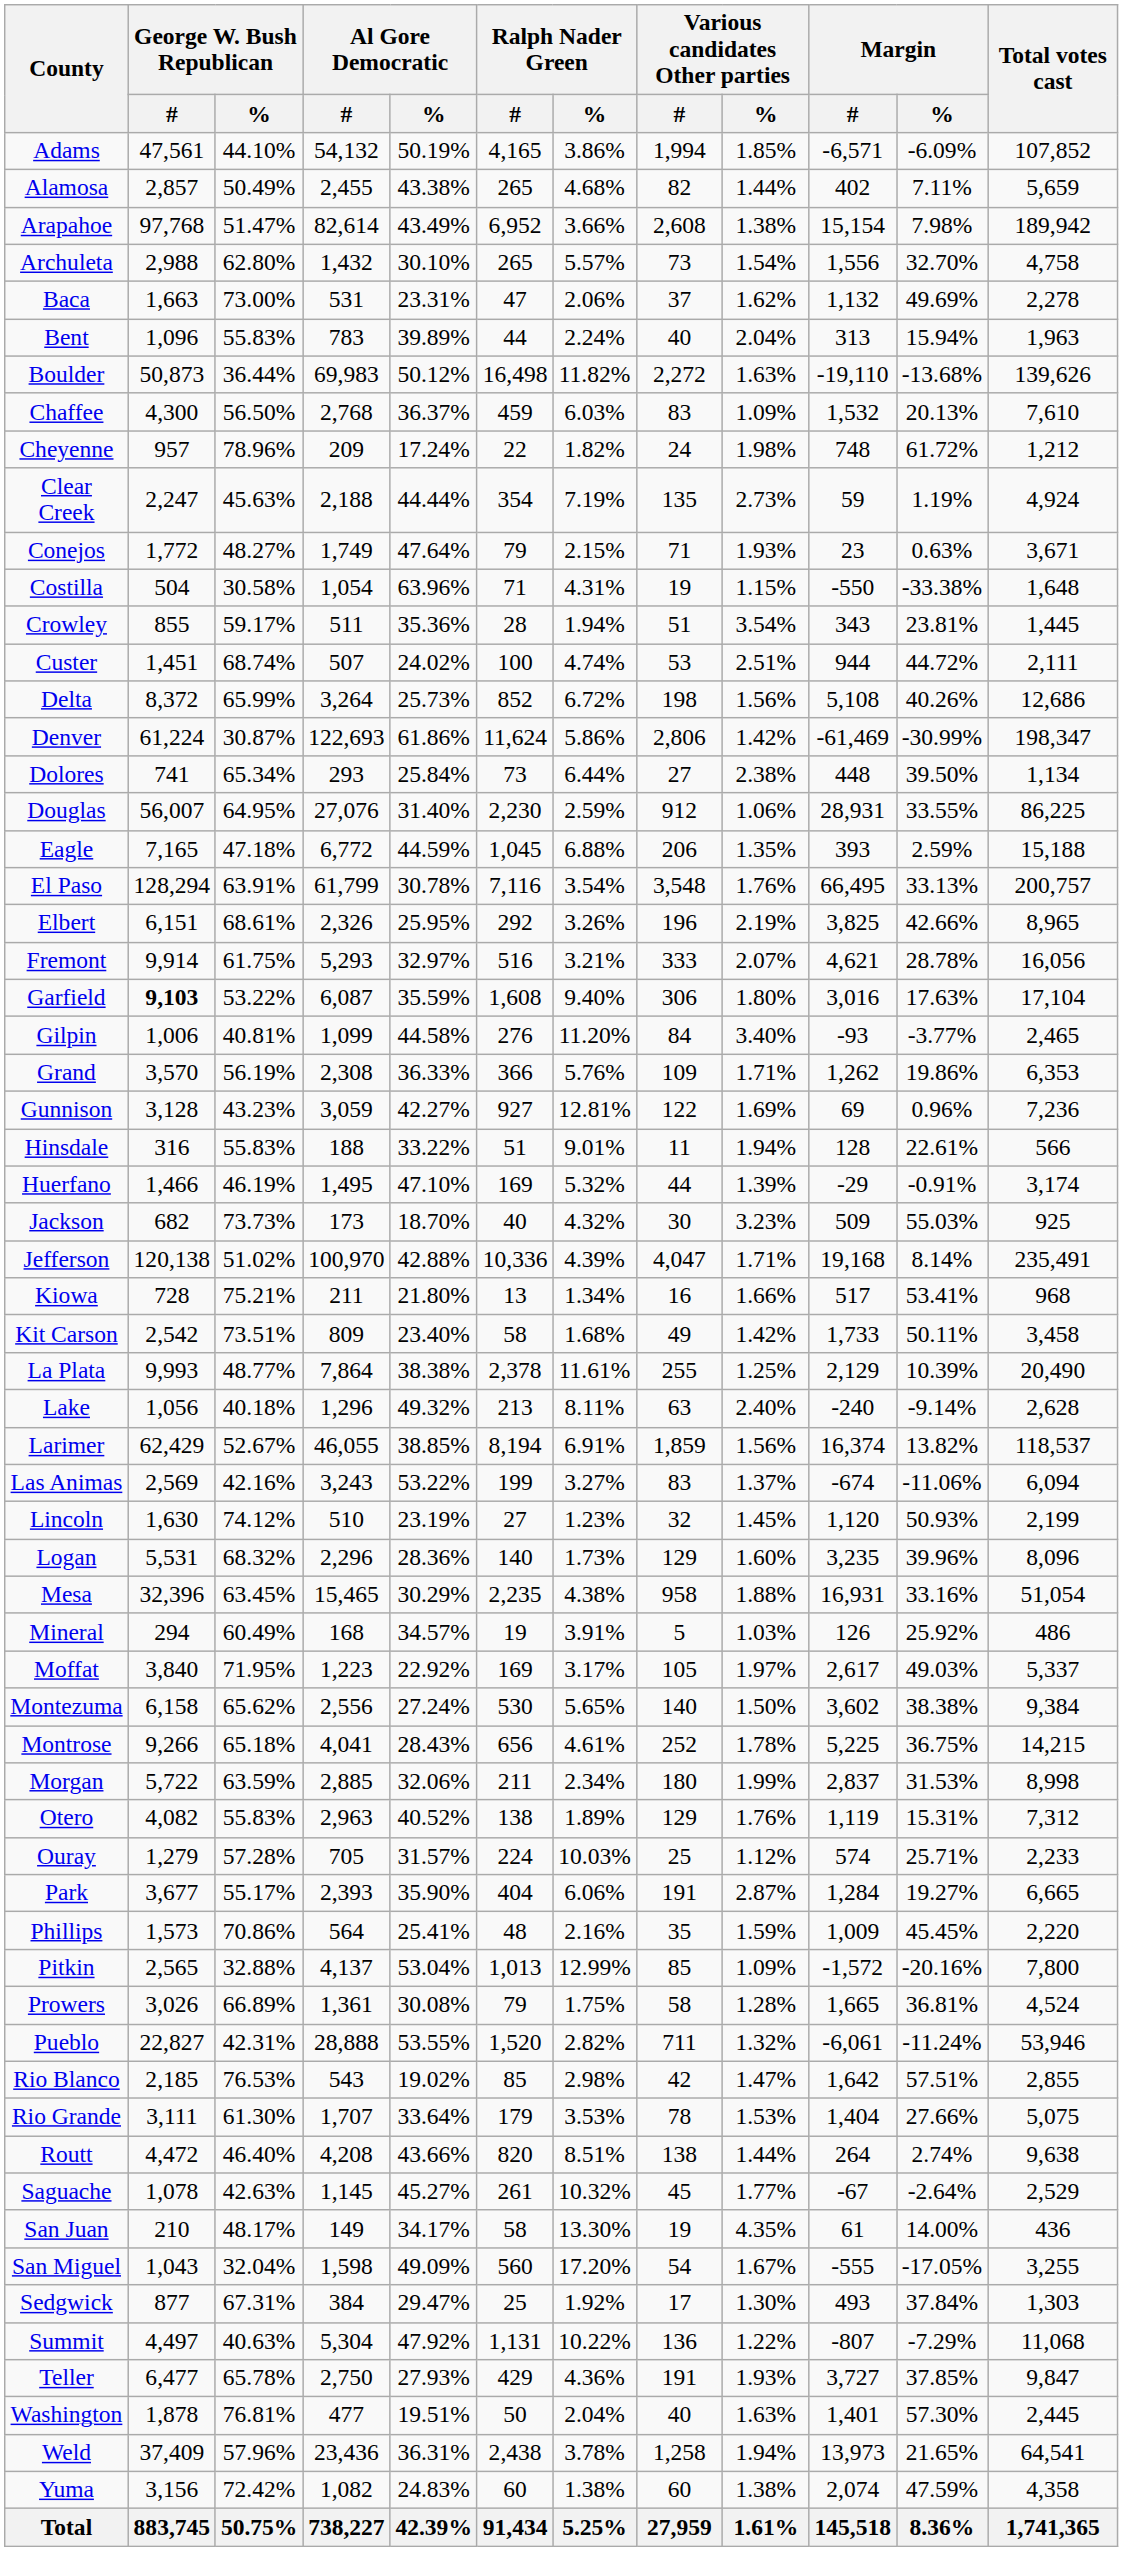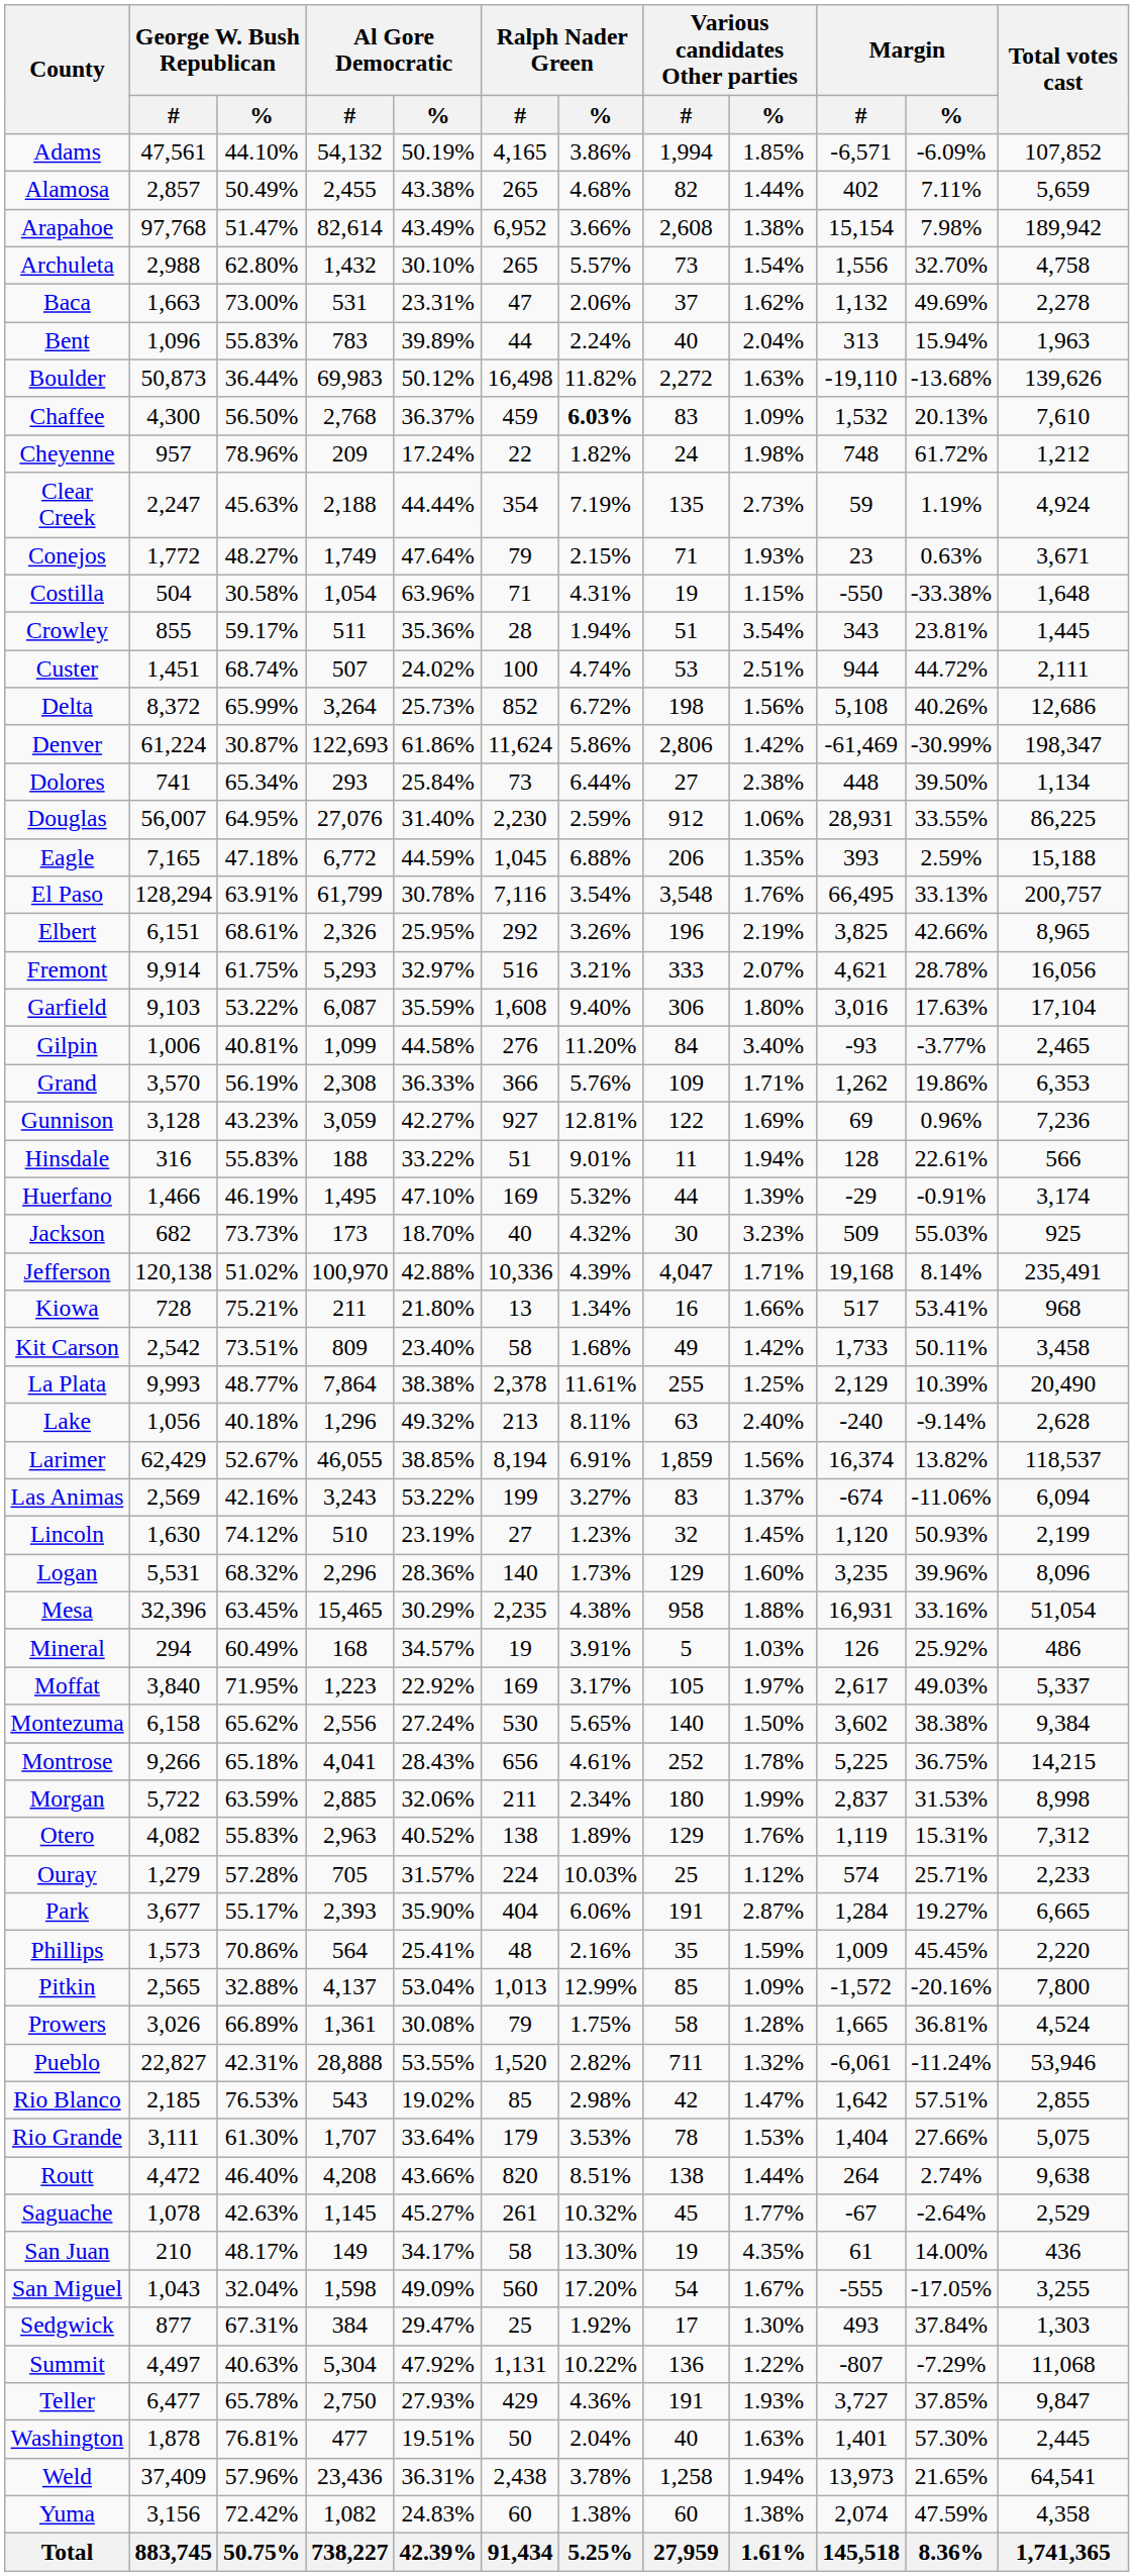Chaffee | Ralph Nader Green / %: normal -> bold
Garfield | George W. Bush Republican / #: bold -> normal
